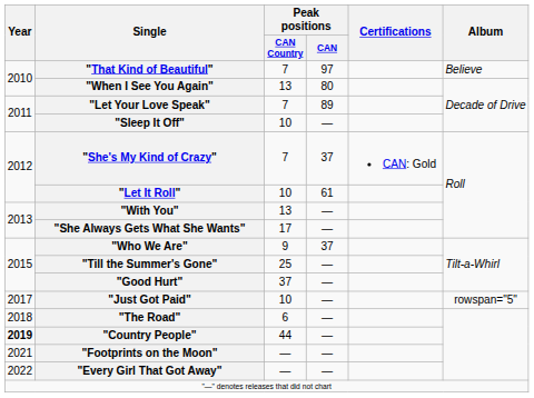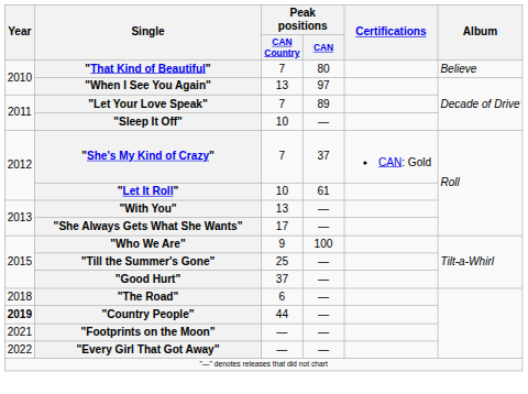"That Kind of Beautiful" | Peak positions / CAN: 97 -> 80
"When I See You Again" | Peak positions / CAN: 80 -> 97
"Who We Are" | Peak positions / CAN: 37 -> 100
- row: 2017 | "Just Got Paid" | 10 | — | rowspan="5"
